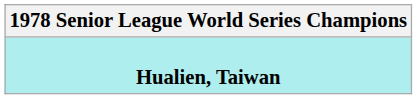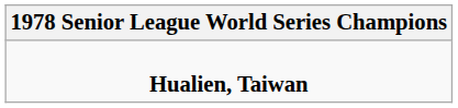row 2 | column 1: paleturquoise background -> no background
